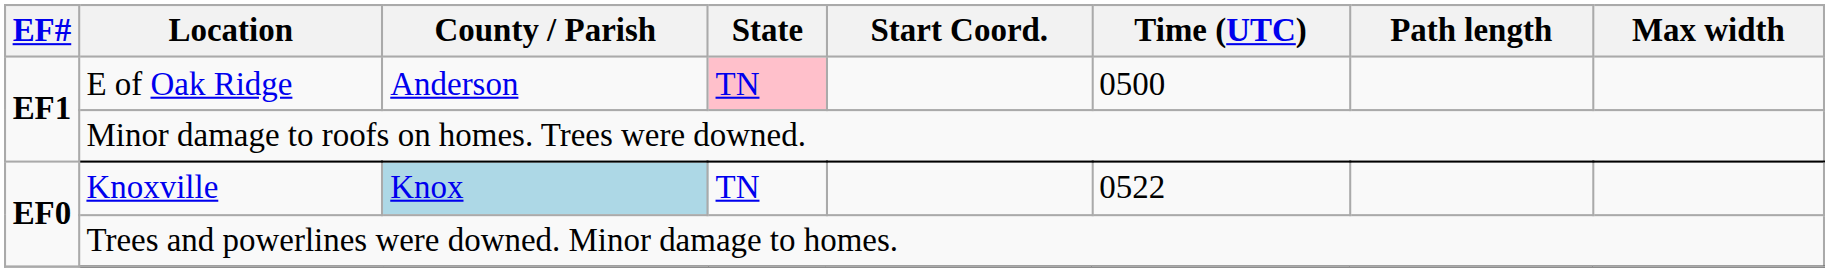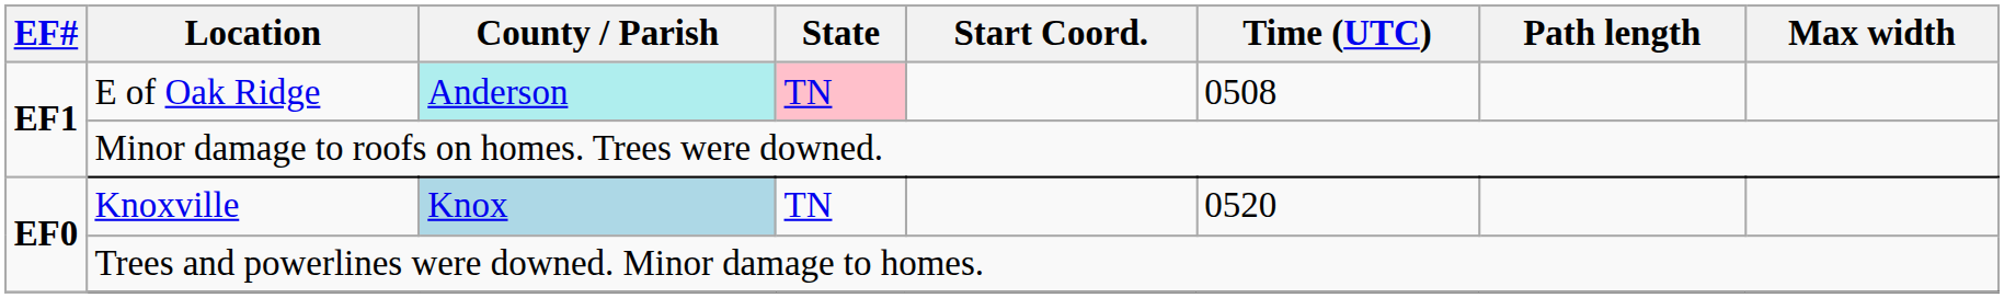E of Oak Ridge | County / Parish: no background -> paleturquoise background
E of Oak Ridge | Time (UTC): 0500 -> 0508
Knoxville | Time (UTC): 0522 -> 0520
